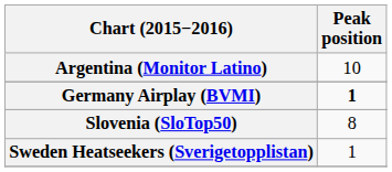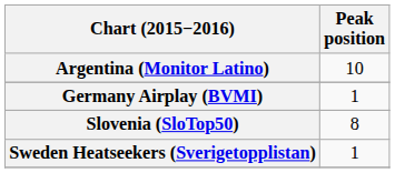Germany Airplay (BVMI) | Peak position: bold -> normal
